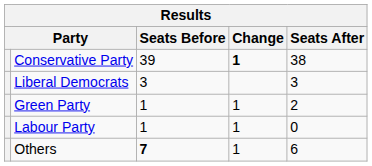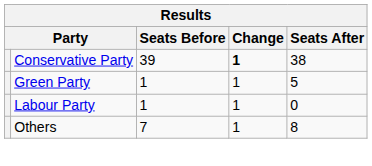- row: Liberal Democrats | 3 | 3
Green Party | Seats After: 2 -> 5
Others | Seats Before: bold -> normal
Others | Seats After: 6 -> 8
